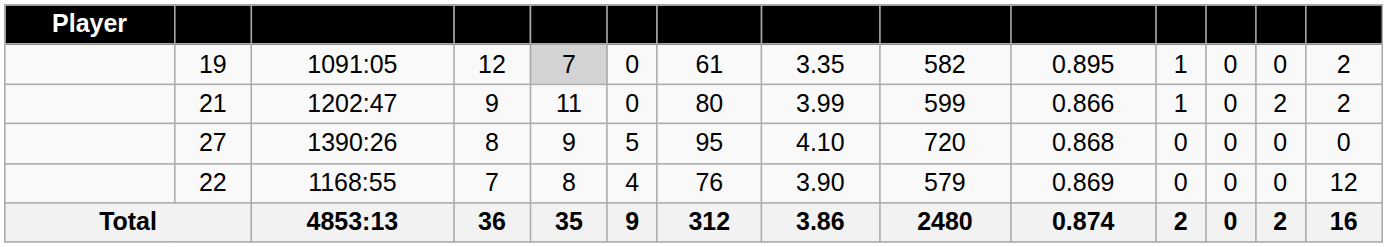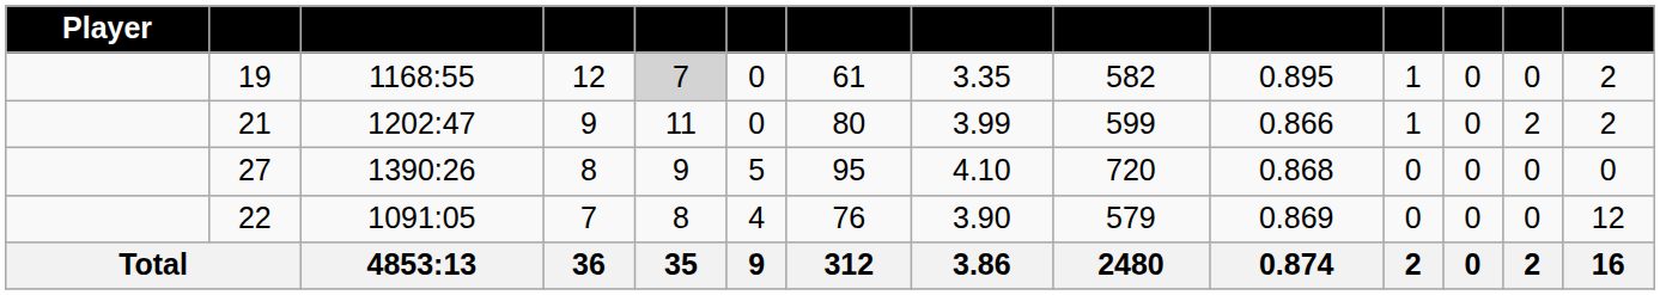19 | column 3: 1091:05 -> 1168:55
22 | column 3: 1168:55 -> 1091:05
